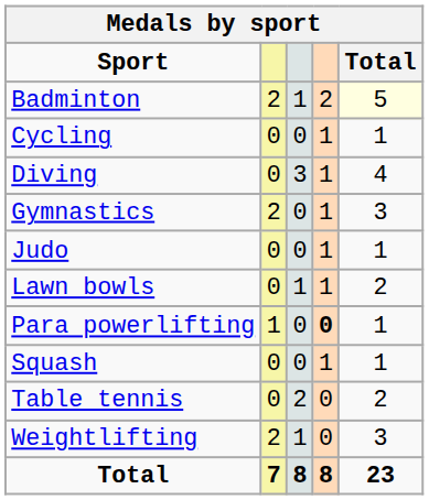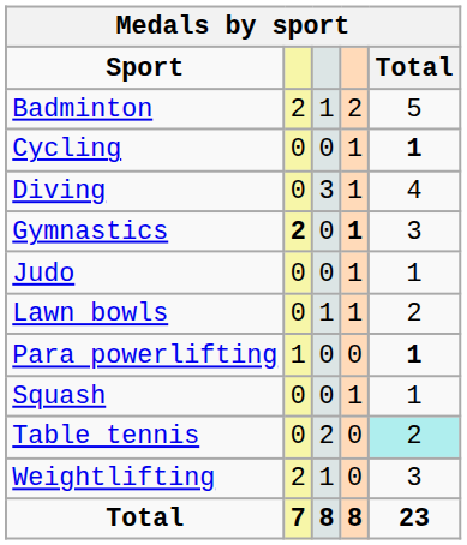Badminton | Total: lightyellow background -> no background
Cycling | Total: normal -> bold
Gymnastics | column 2: normal -> bold
Gymnastics | column 4: normal -> bold
Para powerlifting | column 4: bold -> normal
Para powerlifting | Total: normal -> bold
Table tennis | Total: no background -> paleturquoise background
